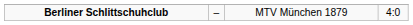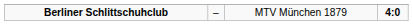Berliner Schlittschuhclub | column 4: normal -> bold
